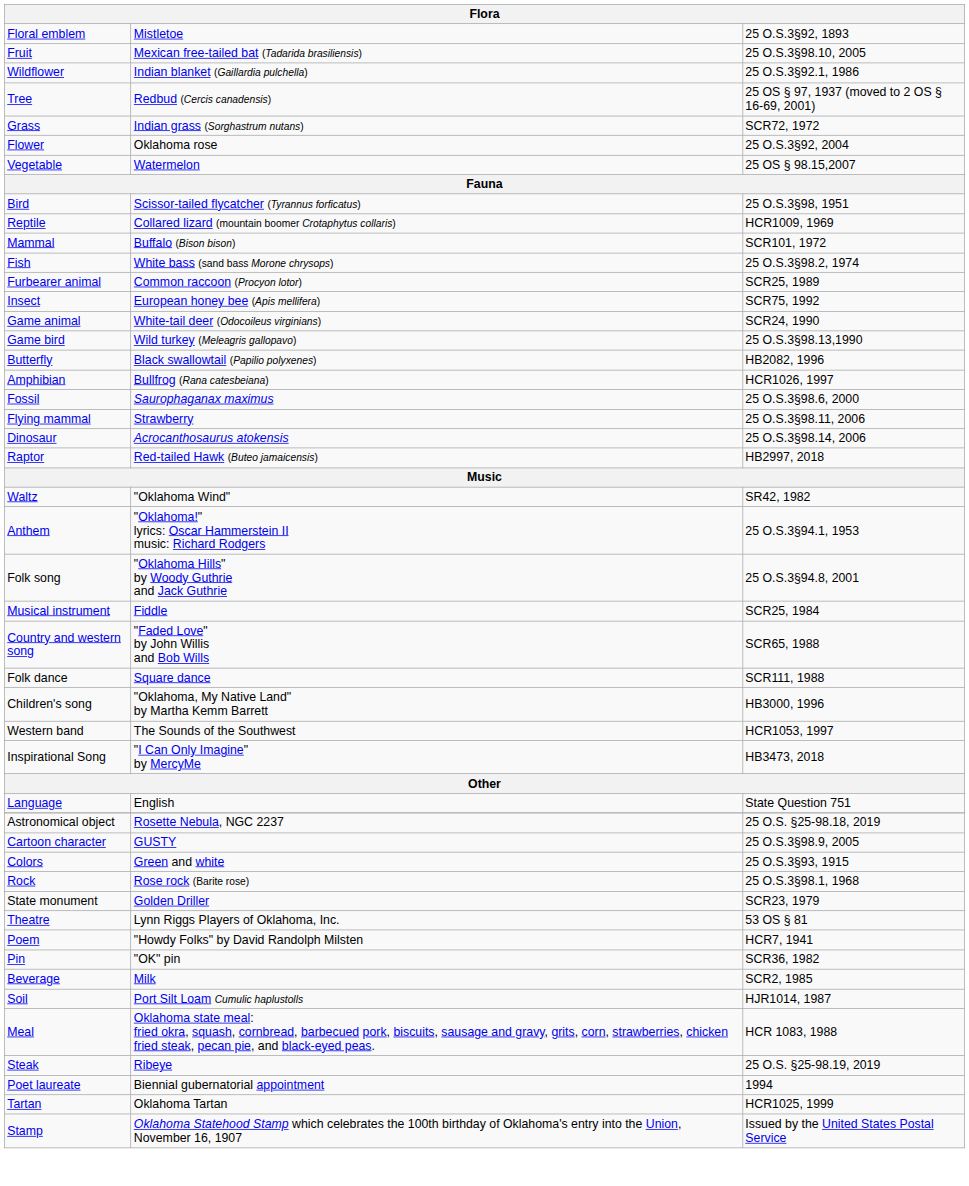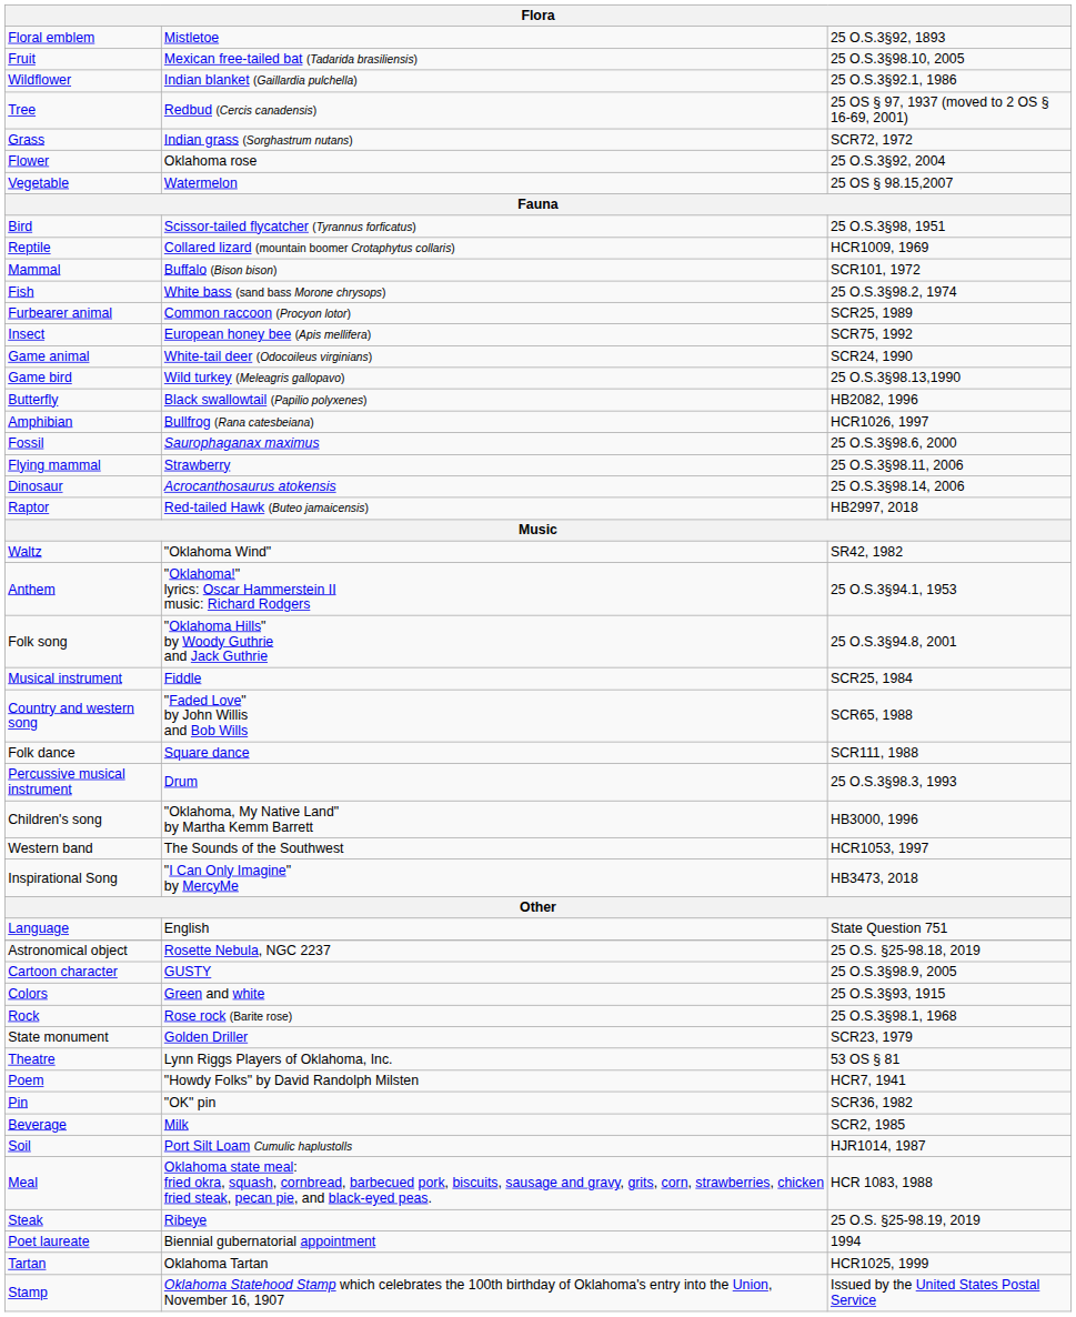+ row: Percussive musical instrument | Drum | 25 O.S.3§98.3, 1993
